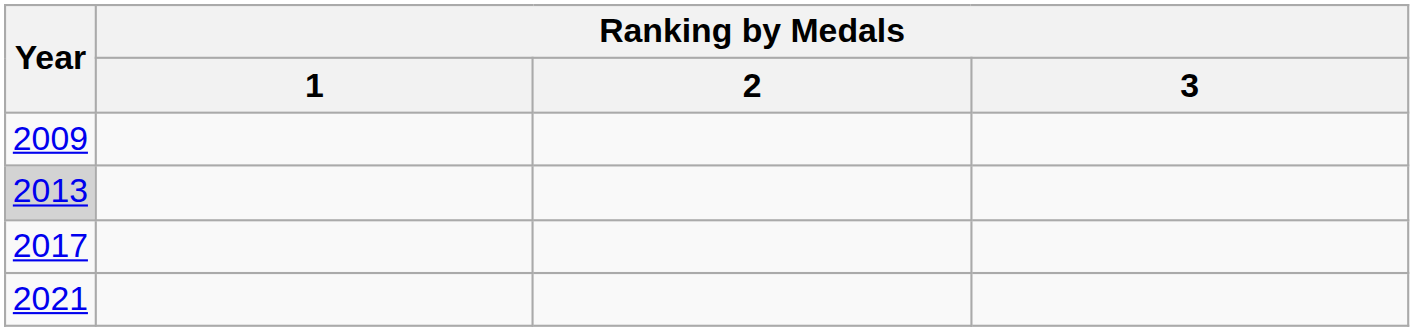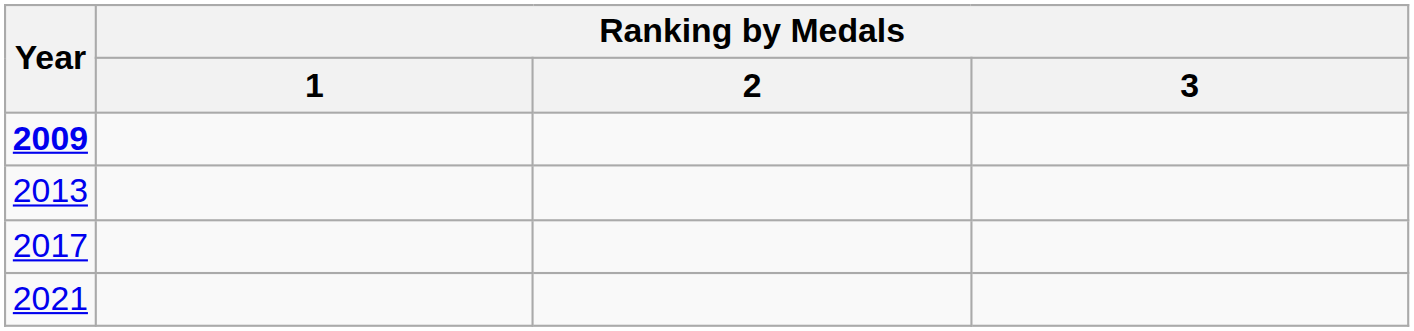2009 | Year: normal -> bold
2013 | Year: lightgrey background -> no background
